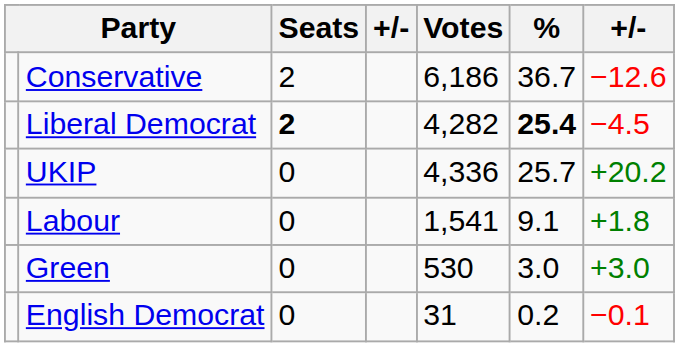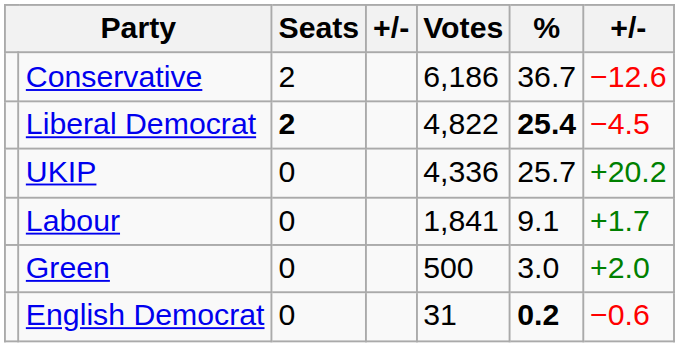Liberal Democrat | Votes: 4,282 -> 4,822
Labour | Votes: 1,541 -> 1,841
Labour | column 7: +1.8 -> +1.7
Green | Votes: 530 -> 500
Green | column 7: +3.0 -> +2.0
English Democrat | %: normal -> bold
English Democrat | column 7: −0.1 -> −0.6
